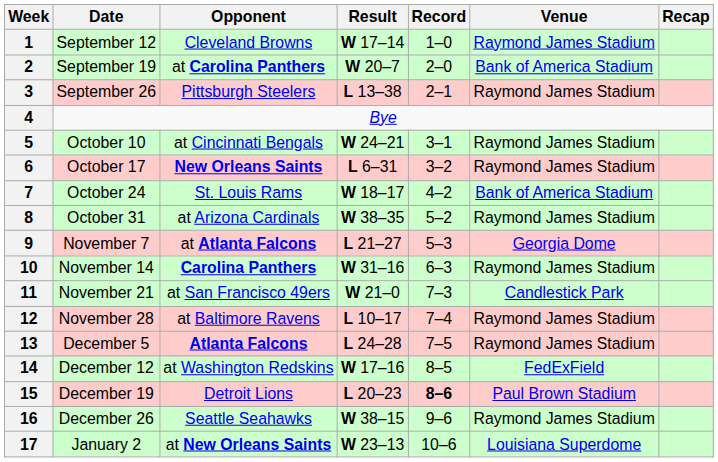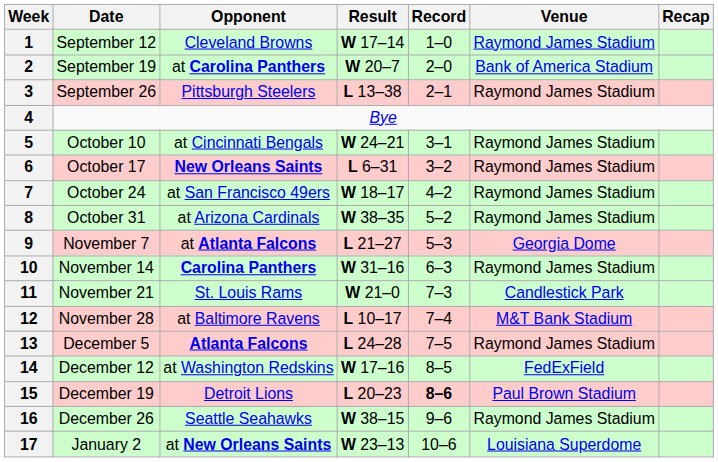7 | Opponent: St. Louis Rams -> at San Francisco 49ers
7 | Venue: Bank of America Stadium -> Raymond James Stadium
11 | Opponent: at San Francisco 49ers -> St. Louis Rams
12 | Venue: Raymond James Stadium -> M&T Bank Stadium
